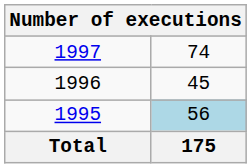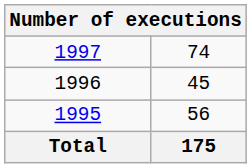1995 | column 2: lightblue background -> no background
